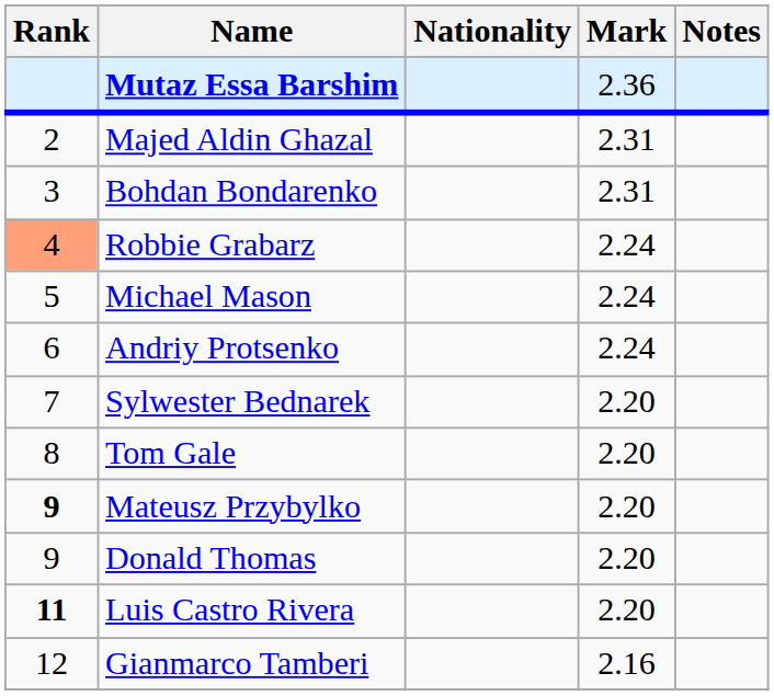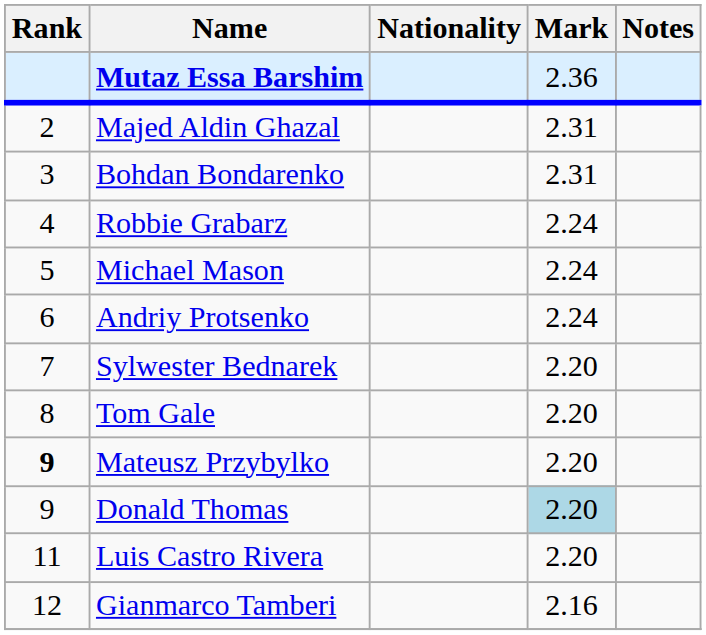Robbie Grabarz | Rank: lightsalmon background -> no background
Donald Thomas | Mark: no background -> lightblue background
Luis Castro Rivera | Rank: bold -> normal
